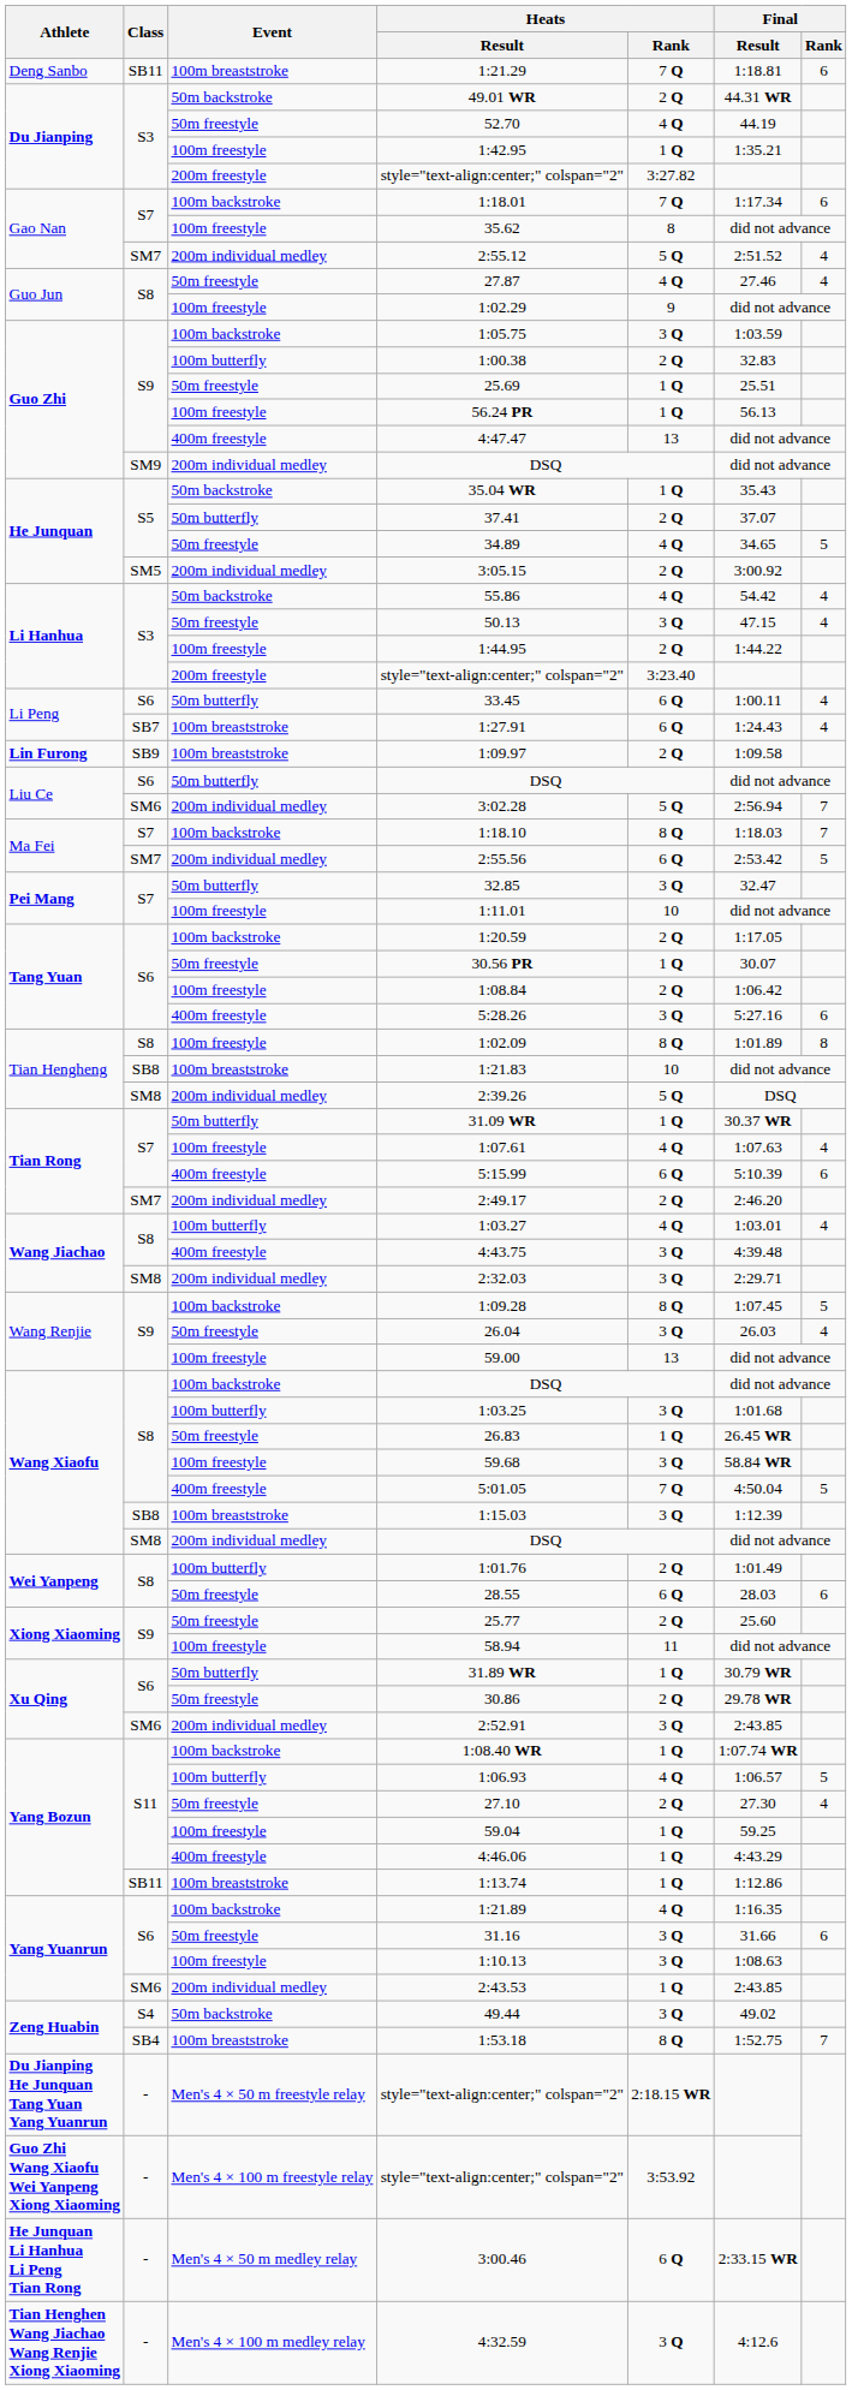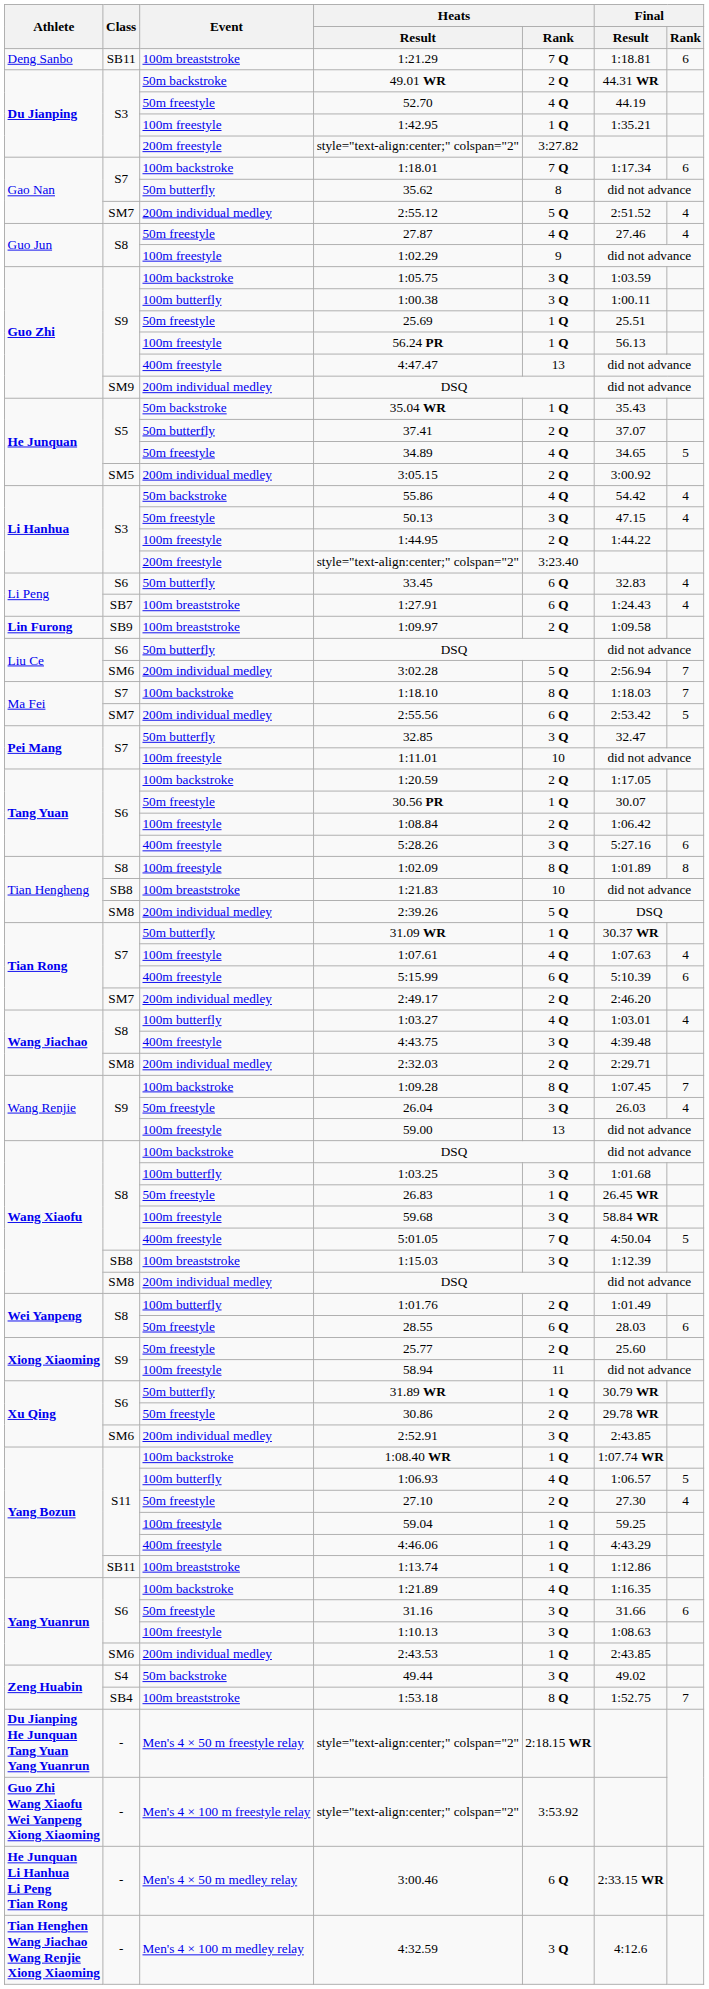35.62 | Event: 100m freestyle -> 50m butterfly
1:00.38 | Heats / Rank: 2 Q -> 3 Q
1:00.38 | Final / Result: 32.83 -> 1:00.11
33.45 | Final / Result: 1:00.11 -> 32.83
2:32.03 | Heats / Rank: 3 Q -> 2 Q
1:09.28 | Final / Rank: 5 -> 7
